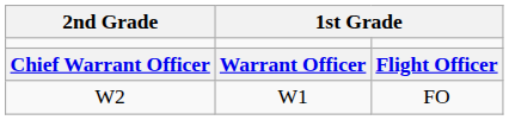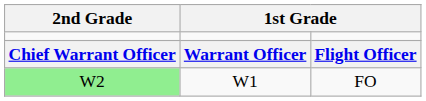FO | 2nd Grade: no background -> lightgreen background
